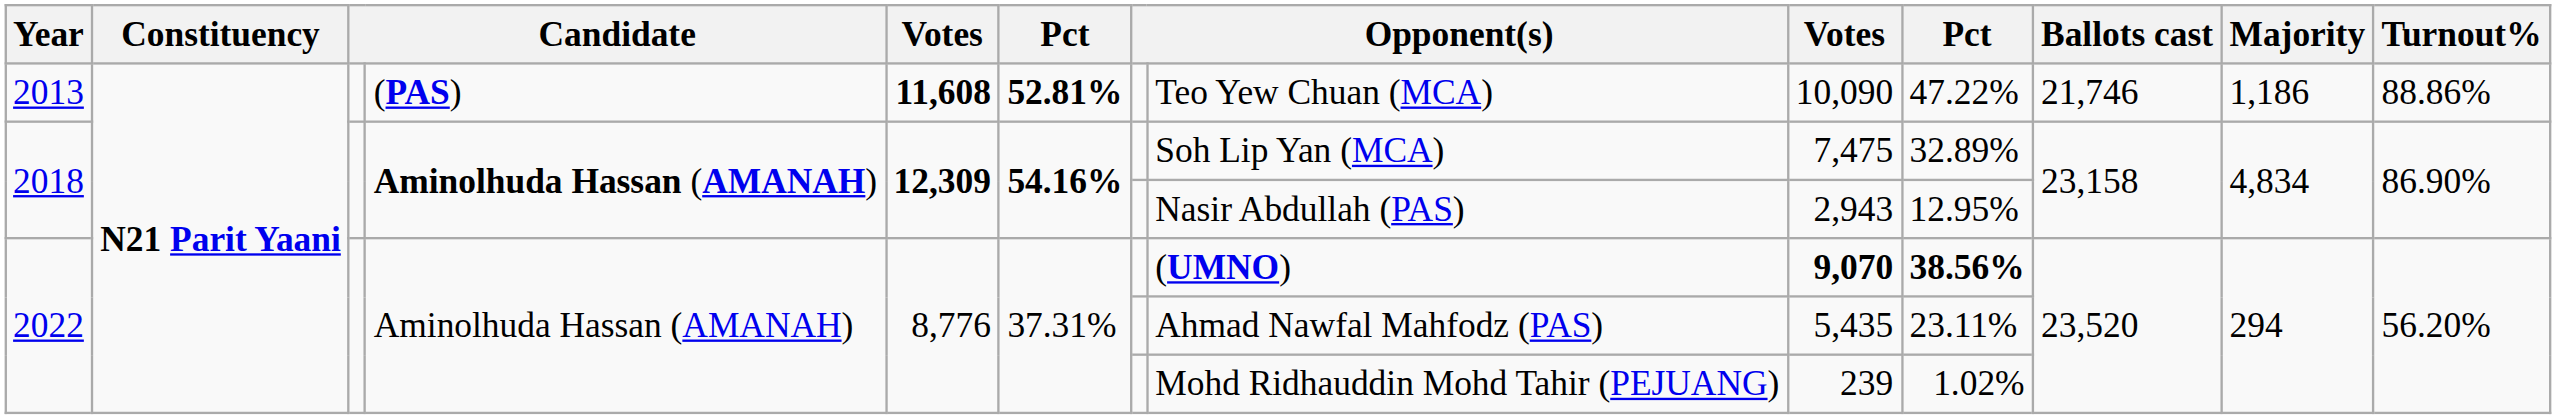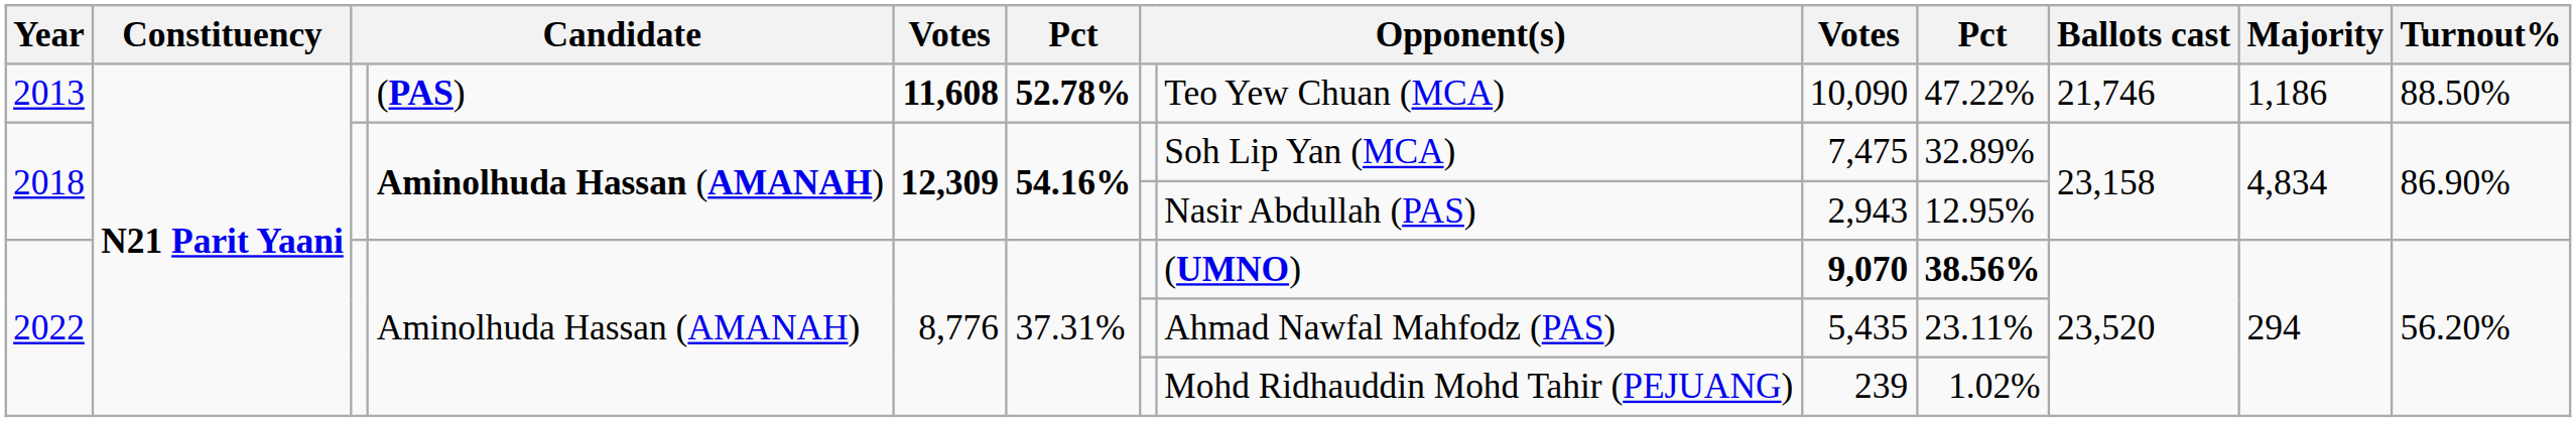2013 | column 6: 52.81% -> 52.78%
2013 | Turnout%: 88.86% -> 88.50%
